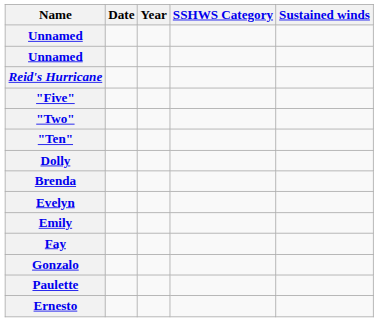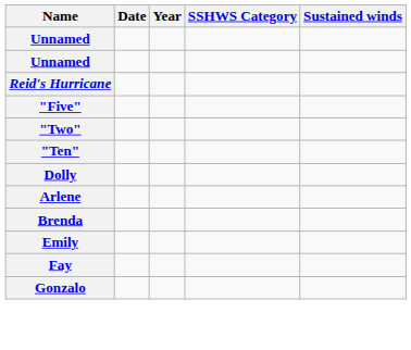+ row: Arlene
- row: Evelyn
- row: Paulette
- row: Ernesto
